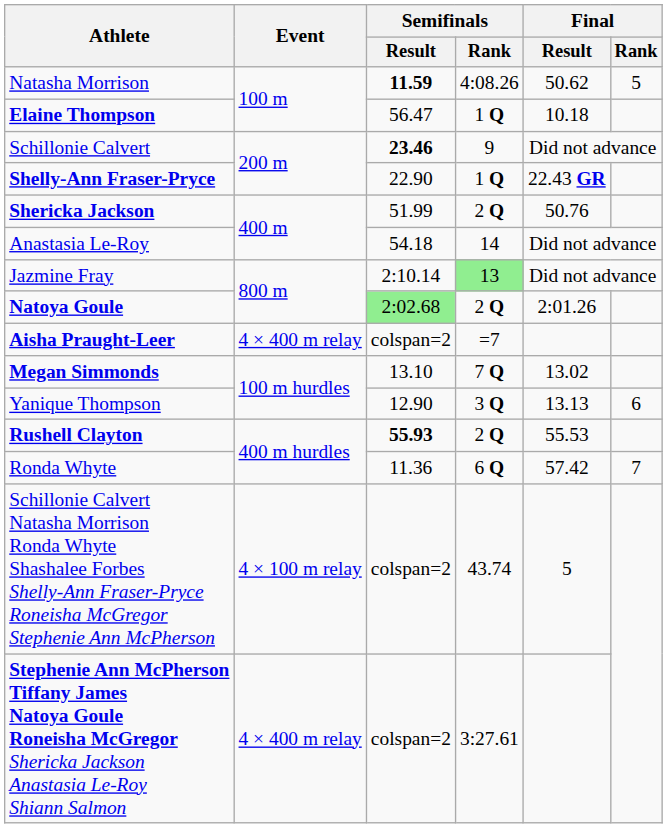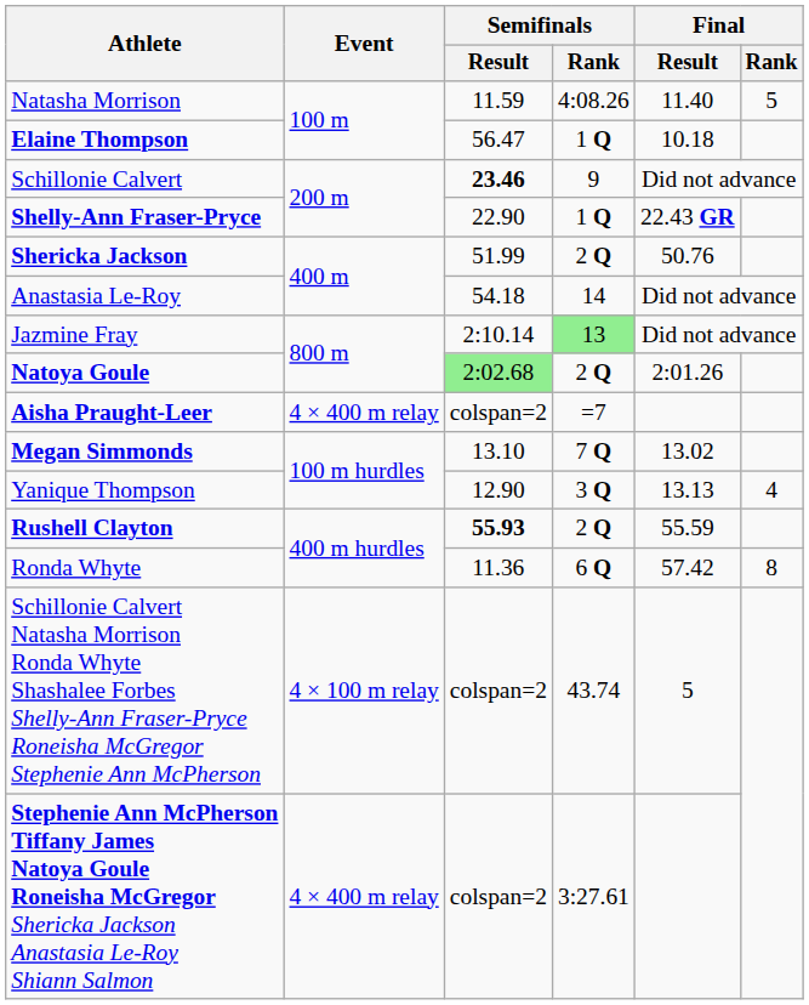Natasha Morrison | Semifinals / Result: bold -> normal
Natasha Morrison | Final / Result: 50.62 -> 11.40
Yanique Thompson | Final / Rank: 6 -> 4
Rushell Clayton | Final / Result: 55.53 -> 55.59
Ronda Whyte | Final / Rank: 7 -> 8
